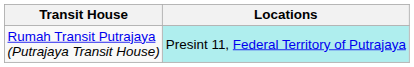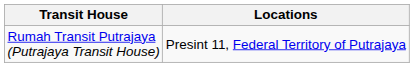Rumah Transit Putrajaya (Putrajaya Transit House) | Locations: paleturquoise background -> no background
